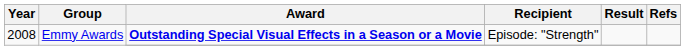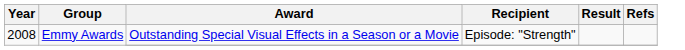row 2 | Award: bold -> normal
